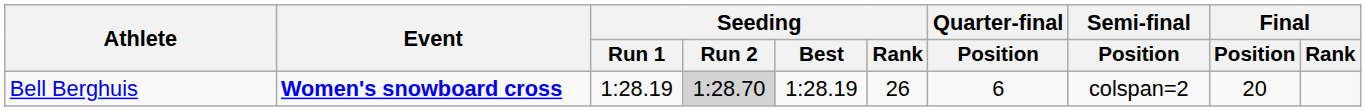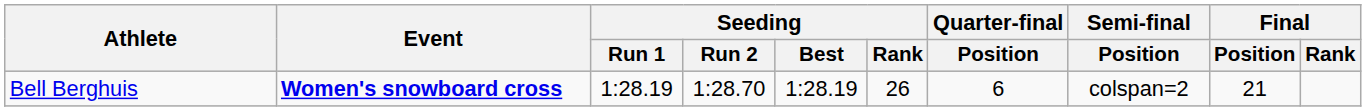Bell Berghuis | Seeding / Run 2: lightgrey background -> no background
Bell Berghuis | Final / Position: 20 -> 21
